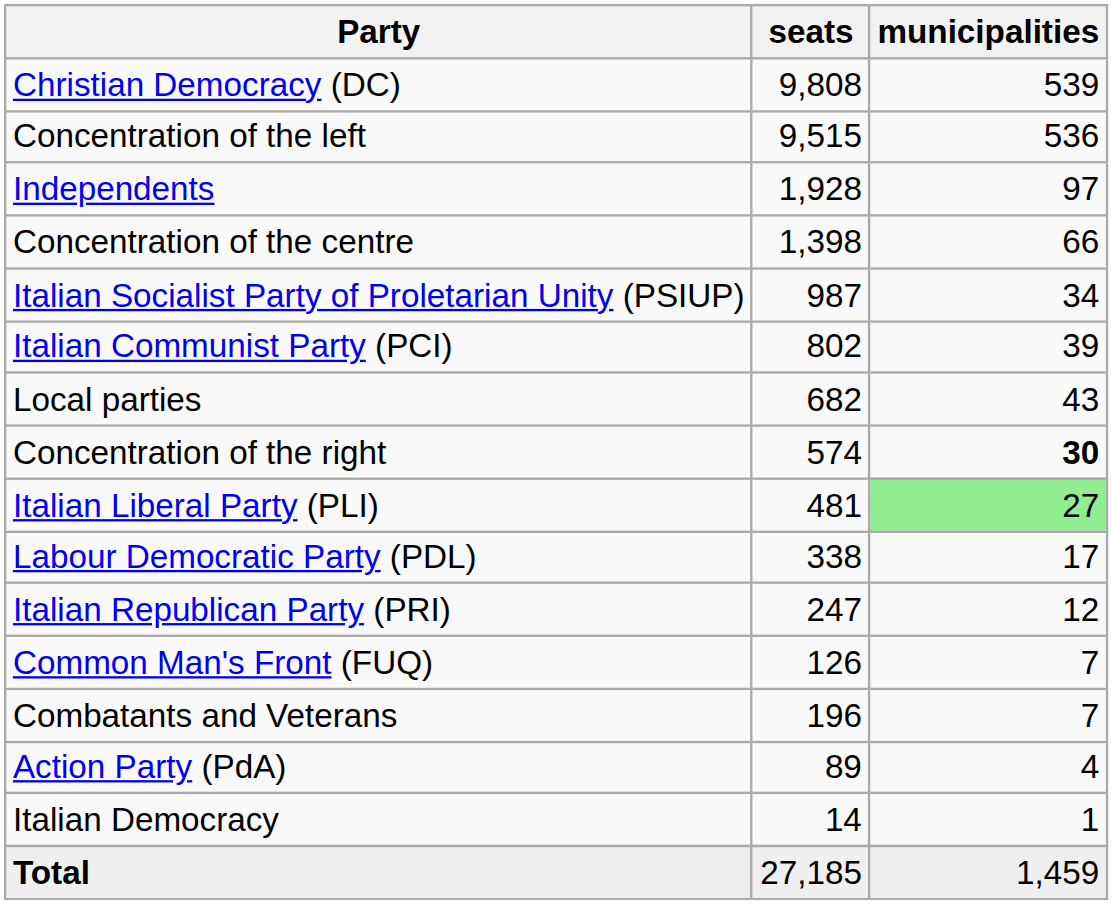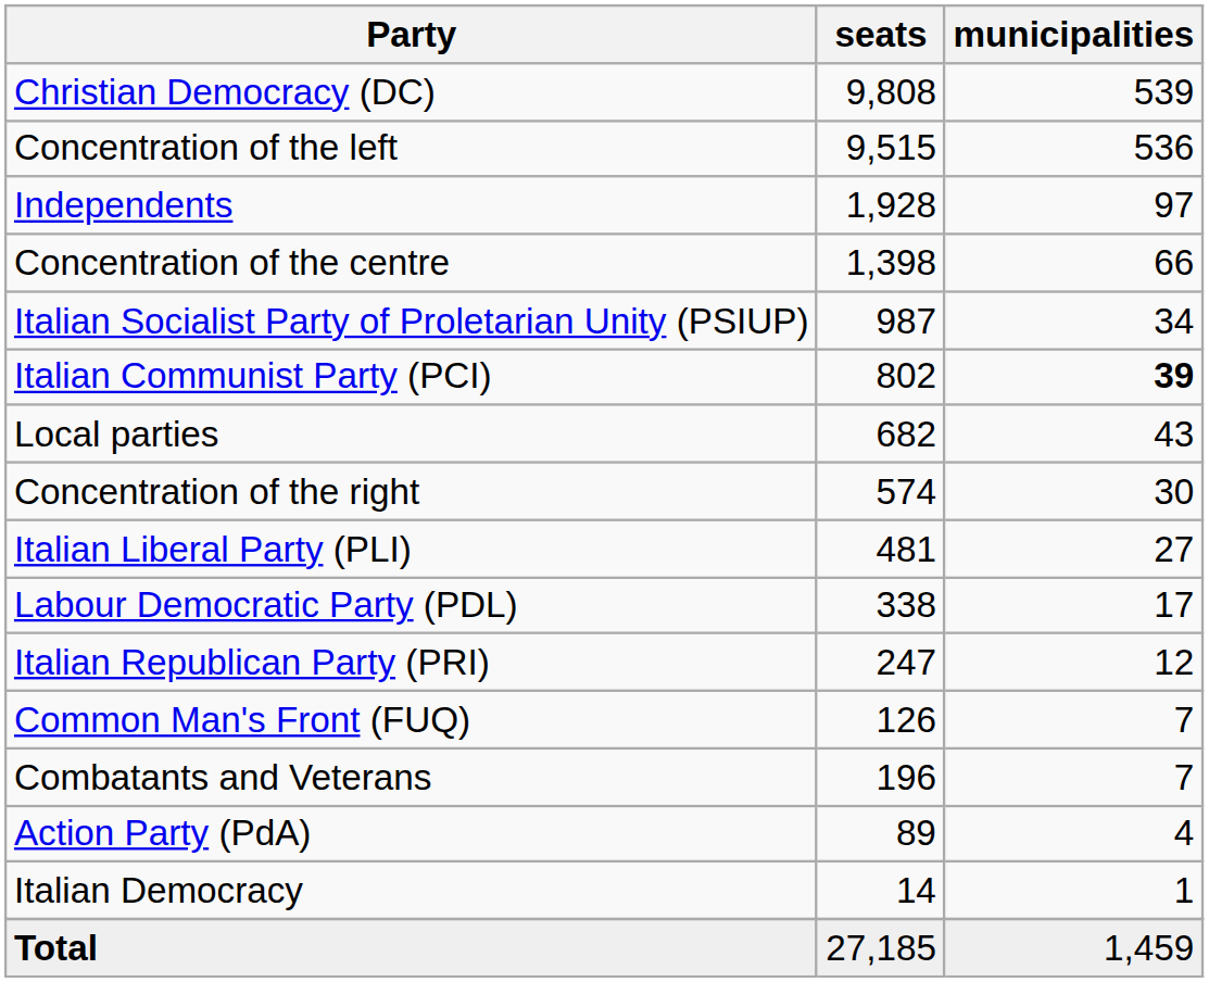Italian Communist Party (PCI) | municipalities: normal -> bold
Concentration of the right | municipalities: bold -> normal
Italian Liberal Party (PLI) | municipalities: lightgreen background -> no background
